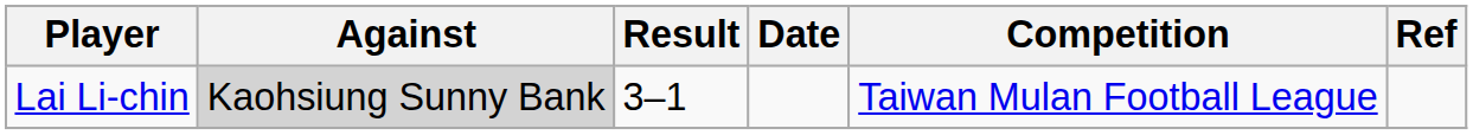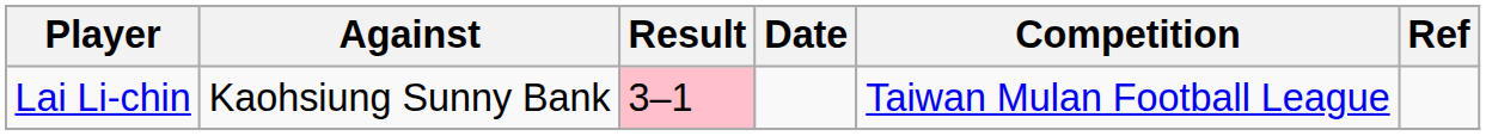Lai Li-chin | Against: lightgrey background -> no background
Lai Li-chin | Result: no background -> pink background
